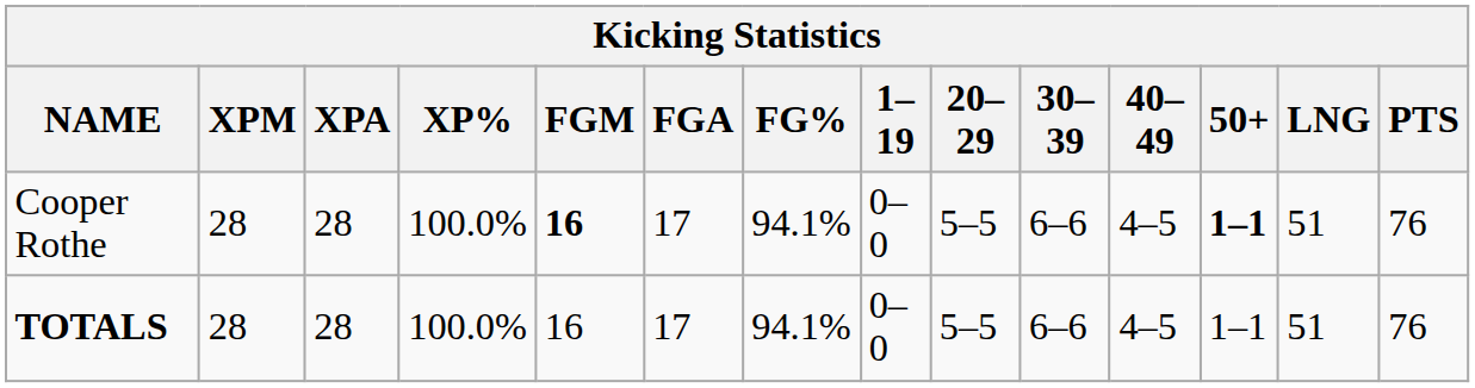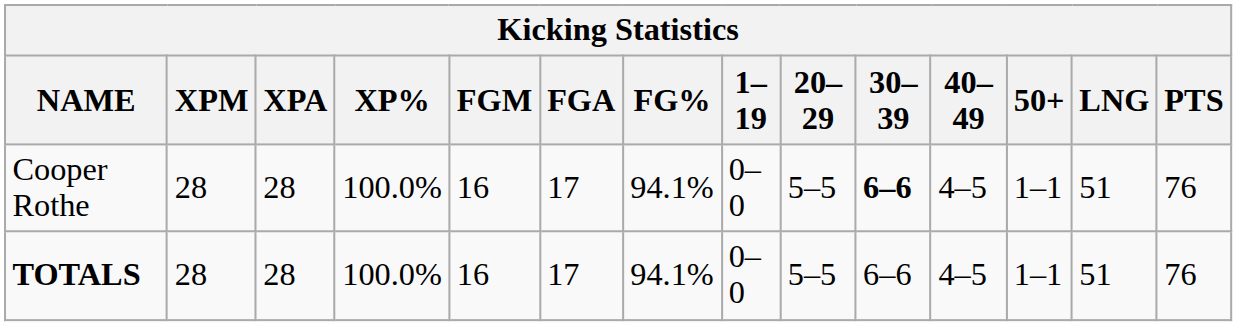Cooper Rothe | FGM: bold -> normal
Cooper Rothe | 30–39: normal -> bold
Cooper Rothe | 50+: bold -> normal
